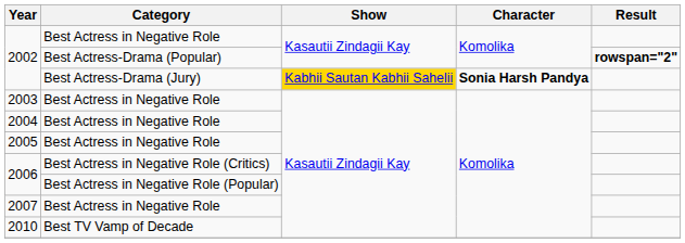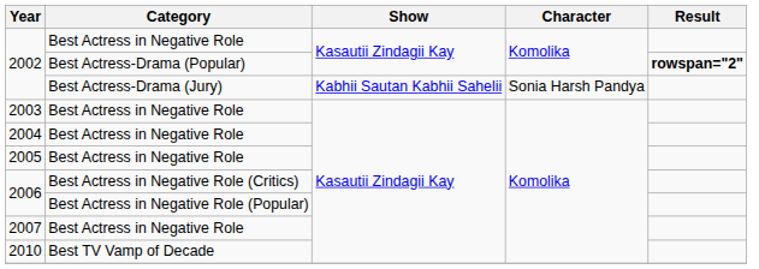2002 / Best Actress-Drama (Jury) | Show: gold background -> no background
2002 / Best Actress-Drama (Jury) | Character: bold -> normal
